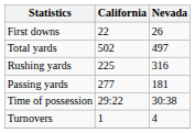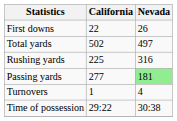Passing yards | Nevada: no background -> lightgreen background
rows swapped: Turnovers <-> Time of possession
